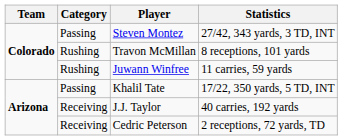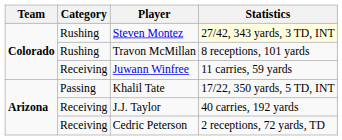Steven Montez | Category: Passing -> Rushing
Steven Montez | Statistics: no background -> lightyellow background
Juwann Winfree | Category: Rushing -> Receiving
